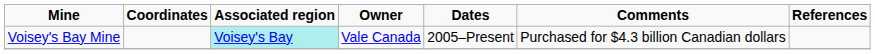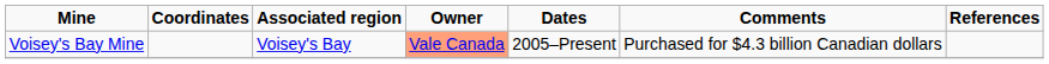Voisey's Bay Mine | Associated region: paleturquoise background -> no background
Voisey's Bay Mine | Owner: no background -> lightsalmon background
